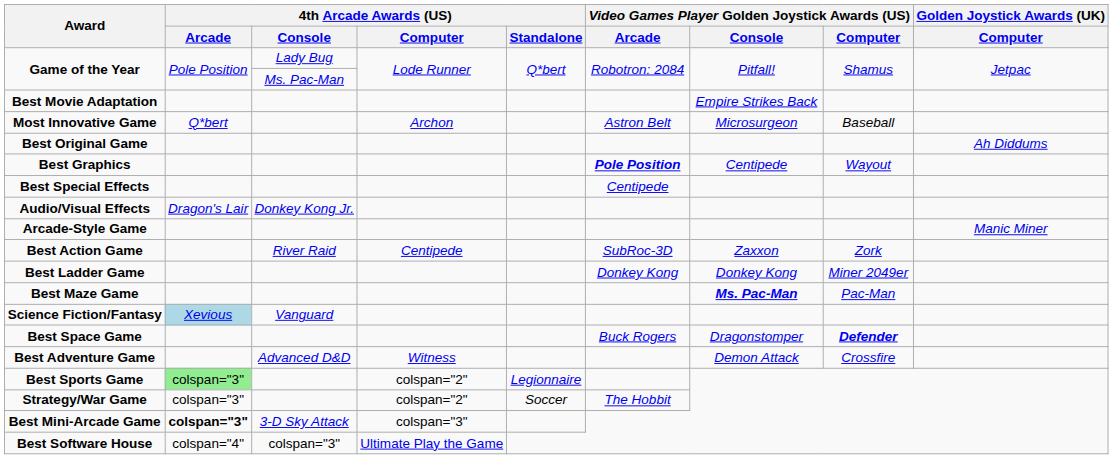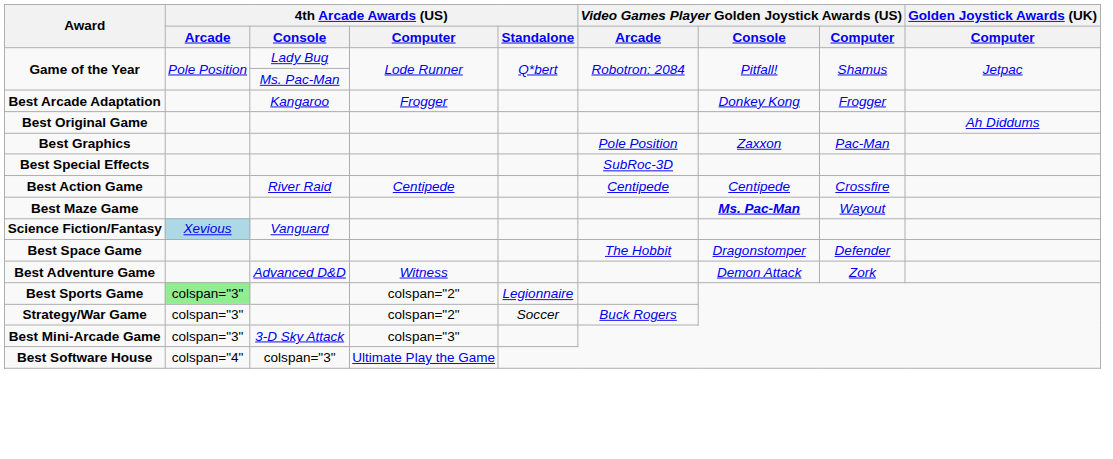+ row: Best Arcade Adaptation | Kangaroo | Frogger | Donkey Kong | Frogger
- row: Best Movie Adaptation | Empire Strikes Back
- row: Most Innovative Game | Q*bert | Archon | Astron Belt | Microsurgeon | Baseball
Best Graphics | Video Games Player Golden Joystick Awards (US) / Arcade: bold -> normal
Best Graphics | Video Games Player Golden Joystick Awards (US) / Console: Centipede -> Zaxxon
Best Graphics | Video Games Player Golden Joystick Awards (US) / Computer: Wayout -> Pac-Man
Best Special Effects | Video Games Player Golden Joystick Awards (US) / Arcade: Centipede -> SubRoc-3D
- row: Audio/Visual Effects | Dragon's Lair | Donkey Kong Jr.
- row: Arcade-Style Game | Manic Miner
Best Action Game | Video Games Player Golden Joystick Awards (US) / Arcade: SubRoc-3D -> Centipede
Best Action Game | Video Games Player Golden Joystick Awards (US) / Console: Zaxxon -> Centipede
Best Action Game | Video Games Player Golden Joystick Awards (US) / Computer: Zork -> Crossfire
- row: Best Ladder Game | Donkey Kong | Donkey Kong | Miner 2049er
Best Maze Game | Video Games Player Golden Joystick Awards (US) / Computer: Pac-Man -> Wayout
Best Space Game | Video Games Player Golden Joystick Awards (US) / Arcade: Buck Rogers -> The Hobbit
Best Space Game | Video Games Player Golden Joystick Awards (US) / Computer: bold -> normal
Best Adventure Game | Video Games Player Golden Joystick Awards (US) / Computer: Crossfire -> Zork
Strategy/War Game | Video Games Player Golden Joystick Awards (US) / Arcade: The Hobbit -> Buck Rogers
Best Mini-Arcade Game | 4th Arcade Awards (US) / Arcade: bold -> normal
